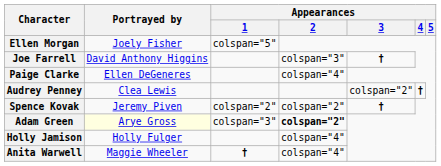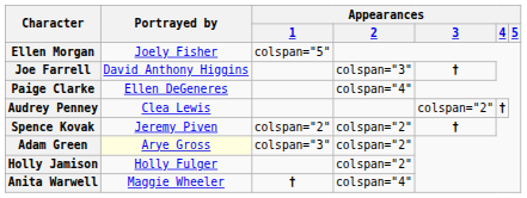Adam Green | Appearances / 2: bold -> normal
Holly Jamison | Appearances / 2: colspan="4" -> colspan="2"
